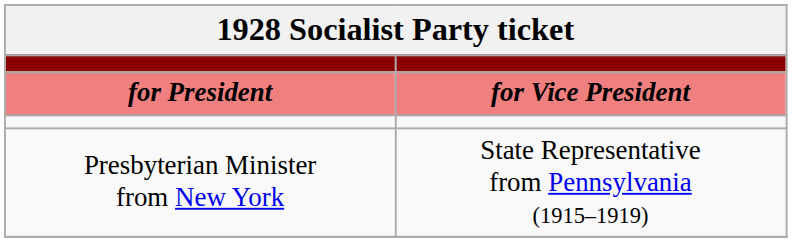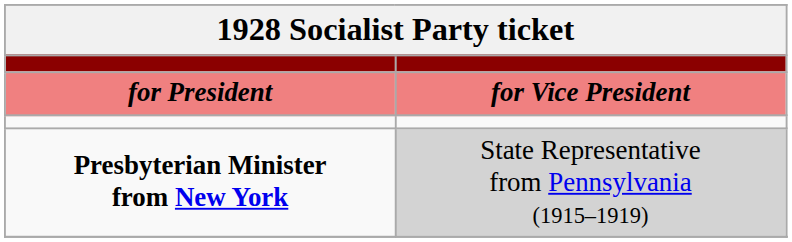Presbyterian Minister from New York | column 1: normal -> bold
Presbyterian Minister from New York | column 2: no background -> lightgrey background
